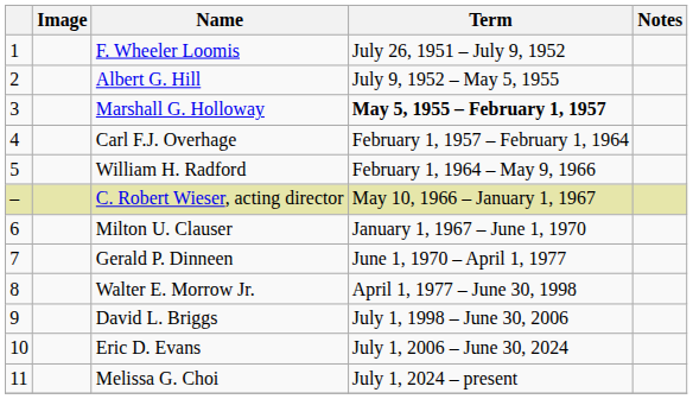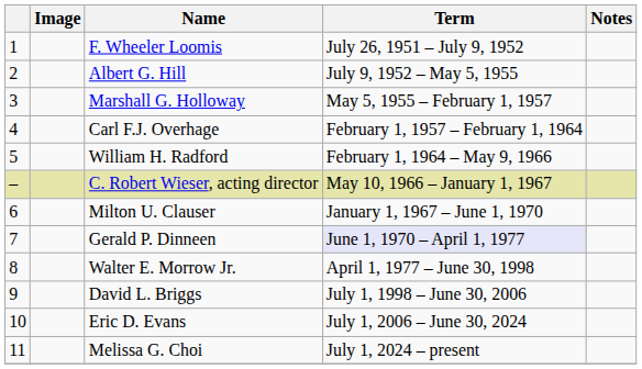Marshall G. Holloway | Term: bold -> normal
Gerald P. Dinneen | Term: no background -> lavender background
